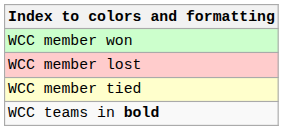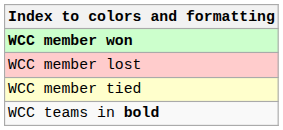row 2 | column 1: normal -> bold
